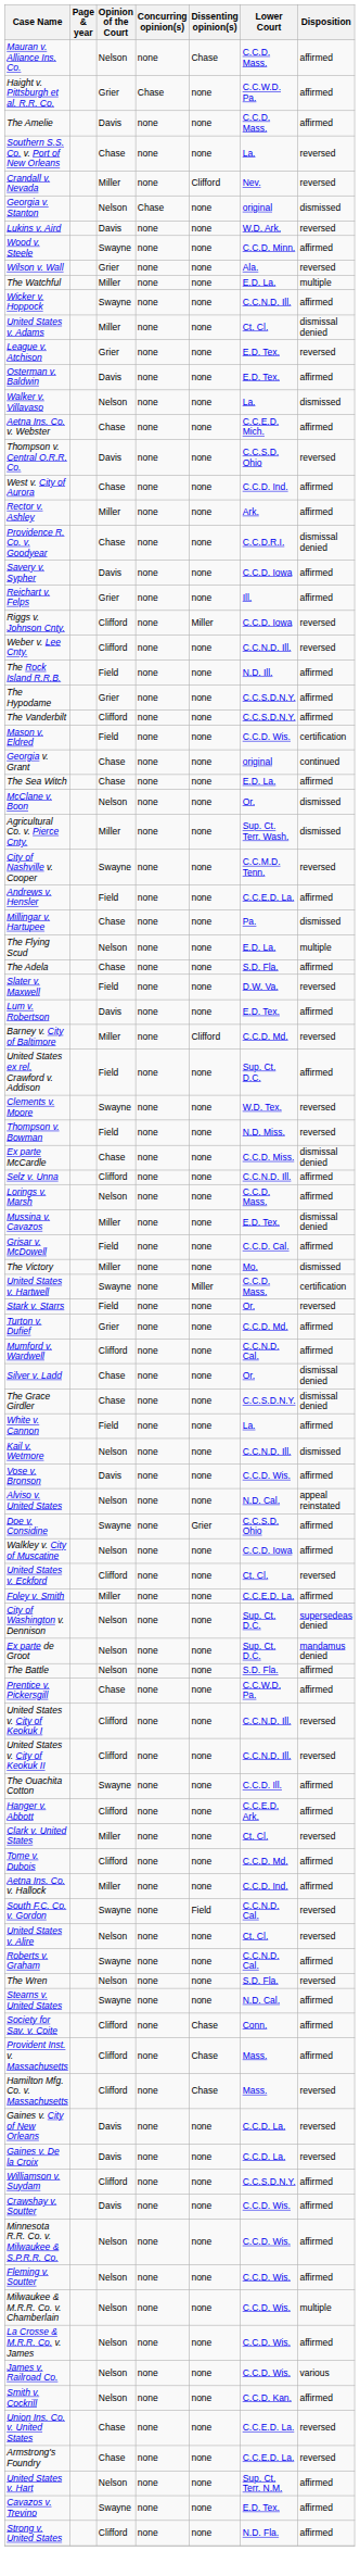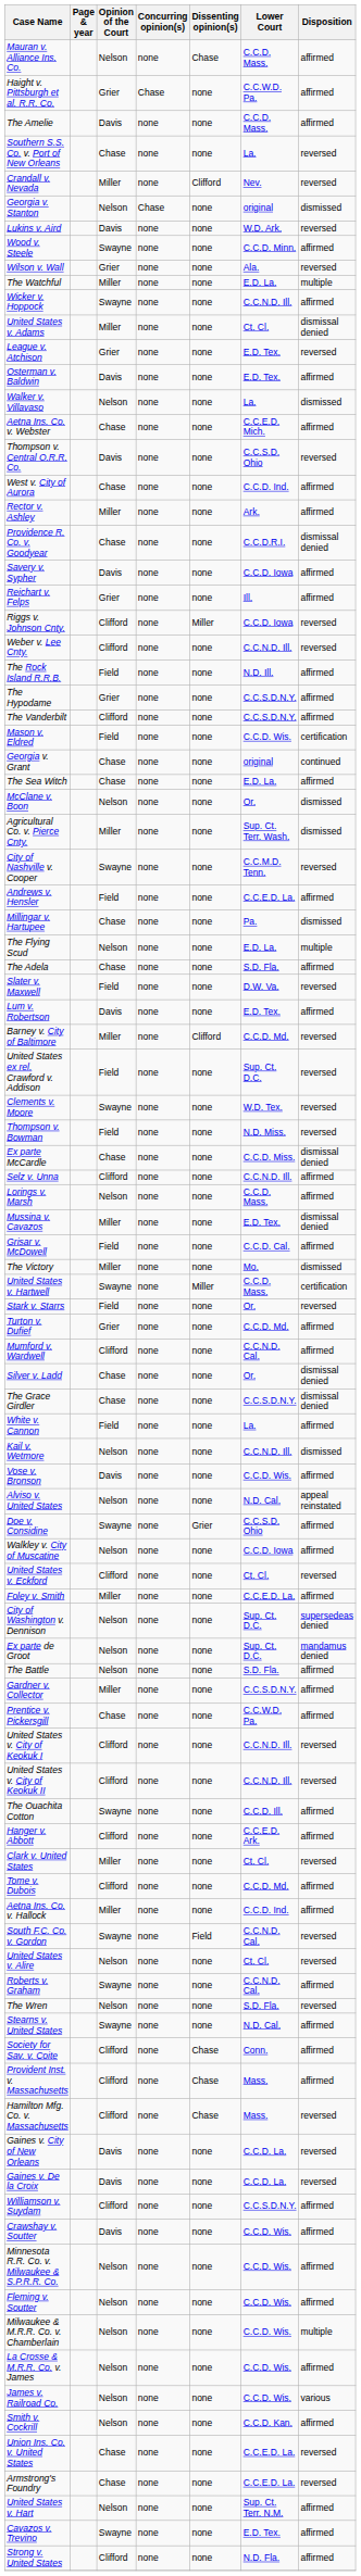United States ex rel. Crawford v. Addison | Disposition: affirmed -> reversed
+ row: Gardner v. Collector | Miller | none | none | C.C.S.D.N.Y. | affirmed
